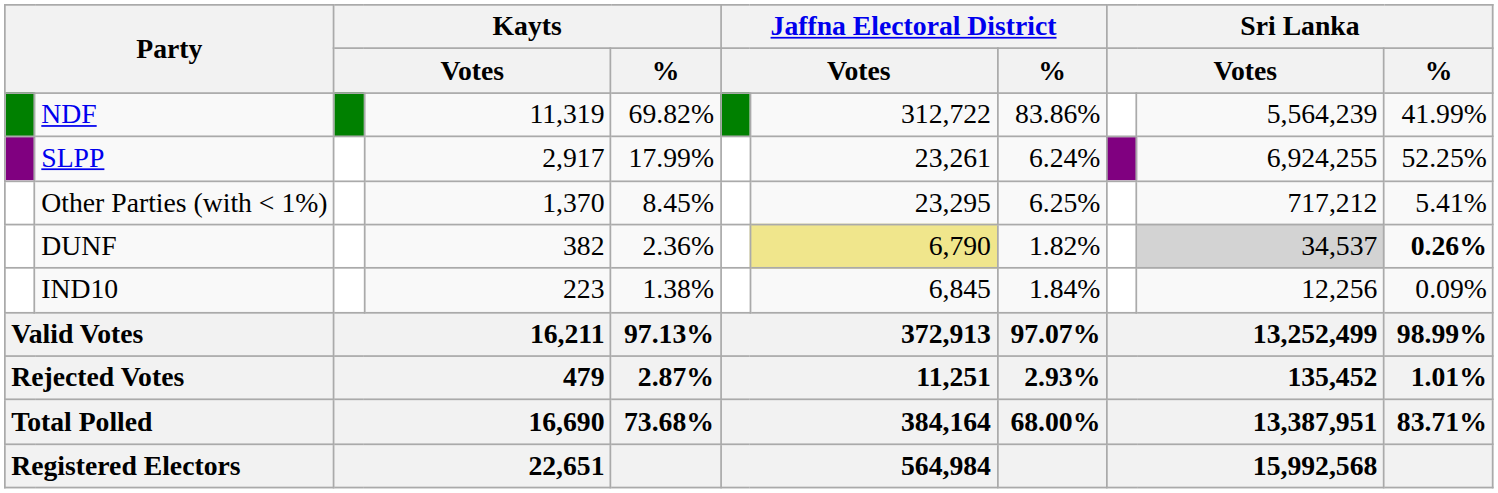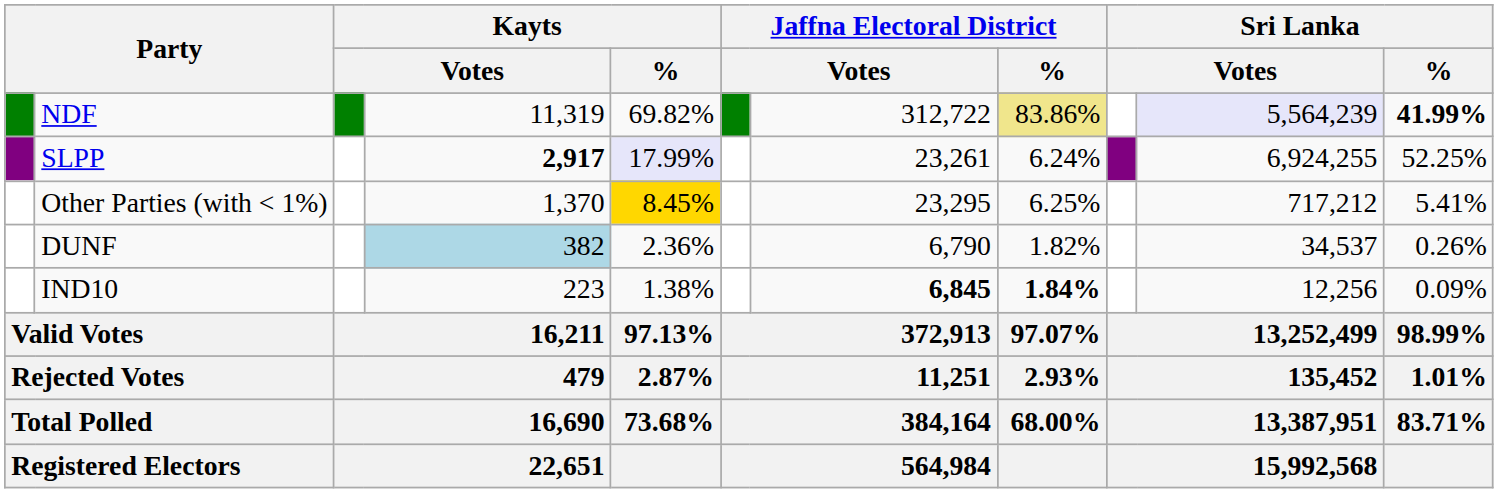NDF | Jaffna Electoral District / %: no background -> khaki background
NDF | column 10: no background -> lavender background
NDF | Sri Lanka / %: normal -> bold
SLPP | column 4: normal -> bold
SLPP | Kayts / %: no background -> lavender background
Other Parties (with < 1%) | Kayts / %: no background -> gold background
DUNF | column 4: no background -> lightblue background
DUNF | column 7: khaki background -> no background
DUNF | column 10: lightgrey background -> no background
DUNF | Sri Lanka / %: bold -> normal
IND10 | column 7: normal -> bold
IND10 | Jaffna Electoral District / %: normal -> bold
